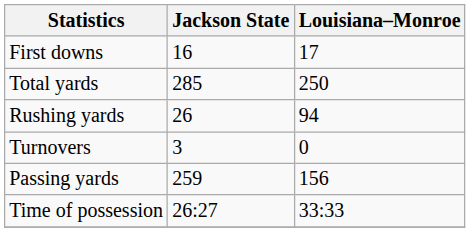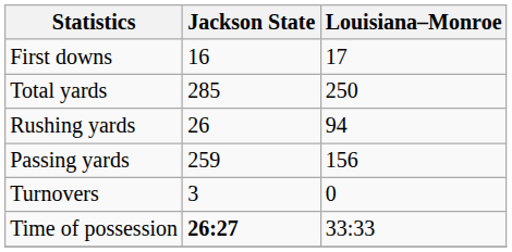rows swapped: Passing yards <-> Turnovers
Time of possession | Jackson State: normal -> bold
